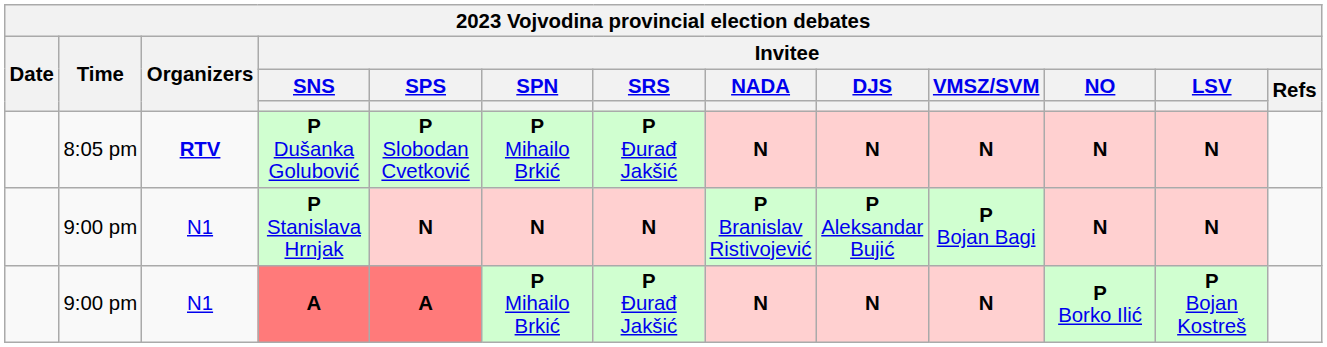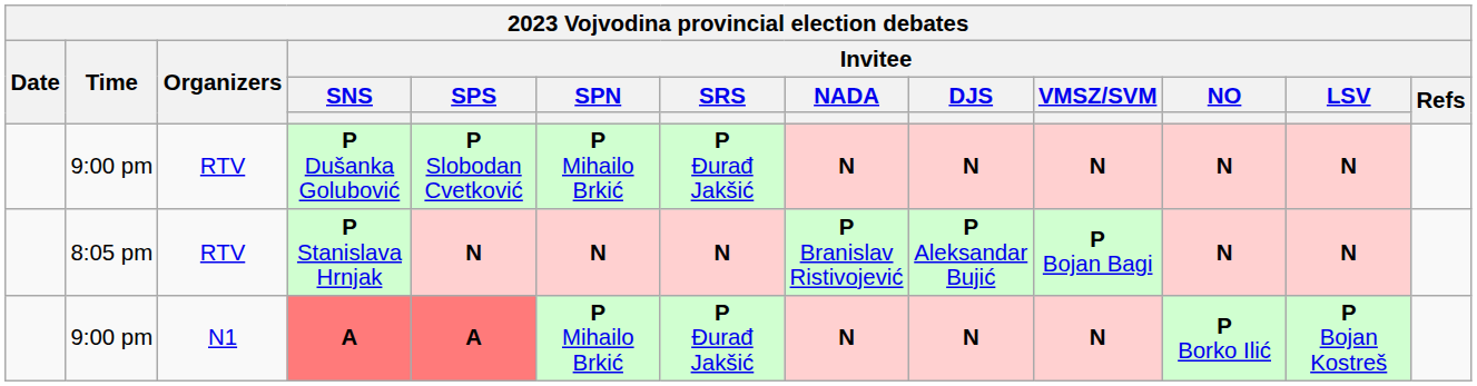P Dušanka Golubović | Time: 8:05 pm -> 9:00 pm
P Dušanka Golubović | Organizers: bold -> normal
P Stanislava Hrnjak | Time: 9:00 pm -> 8:05 pm
P Stanislava Hrnjak | Organizers: N1 -> RTV
